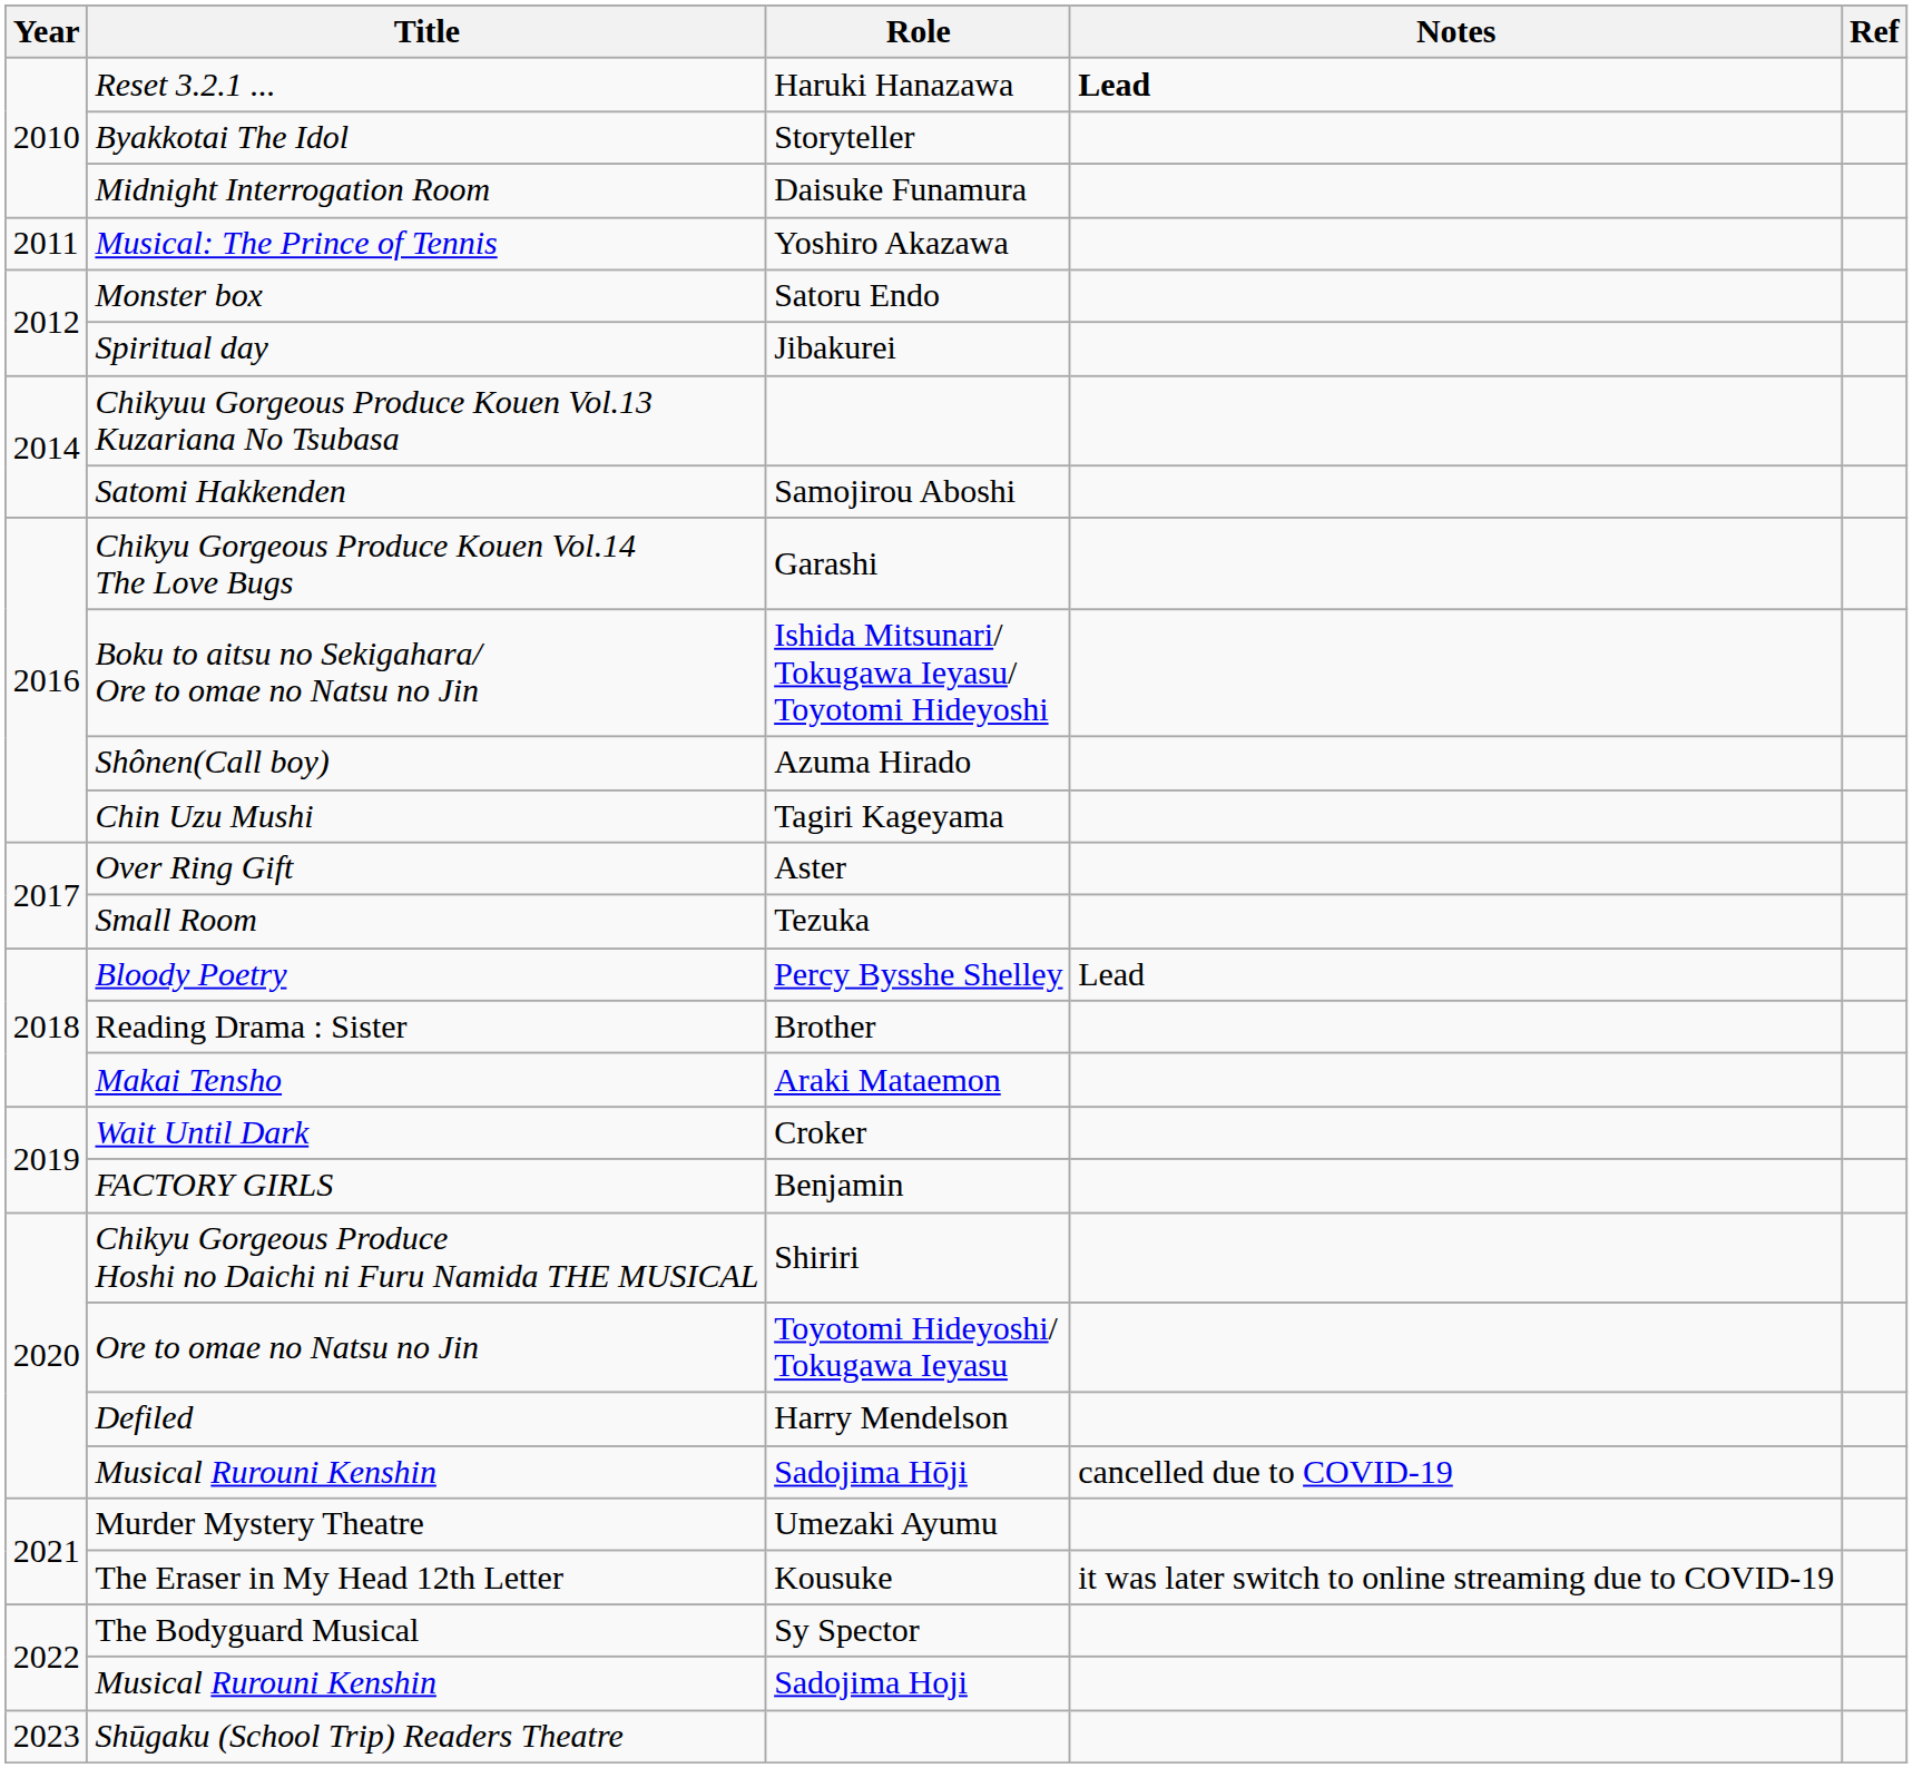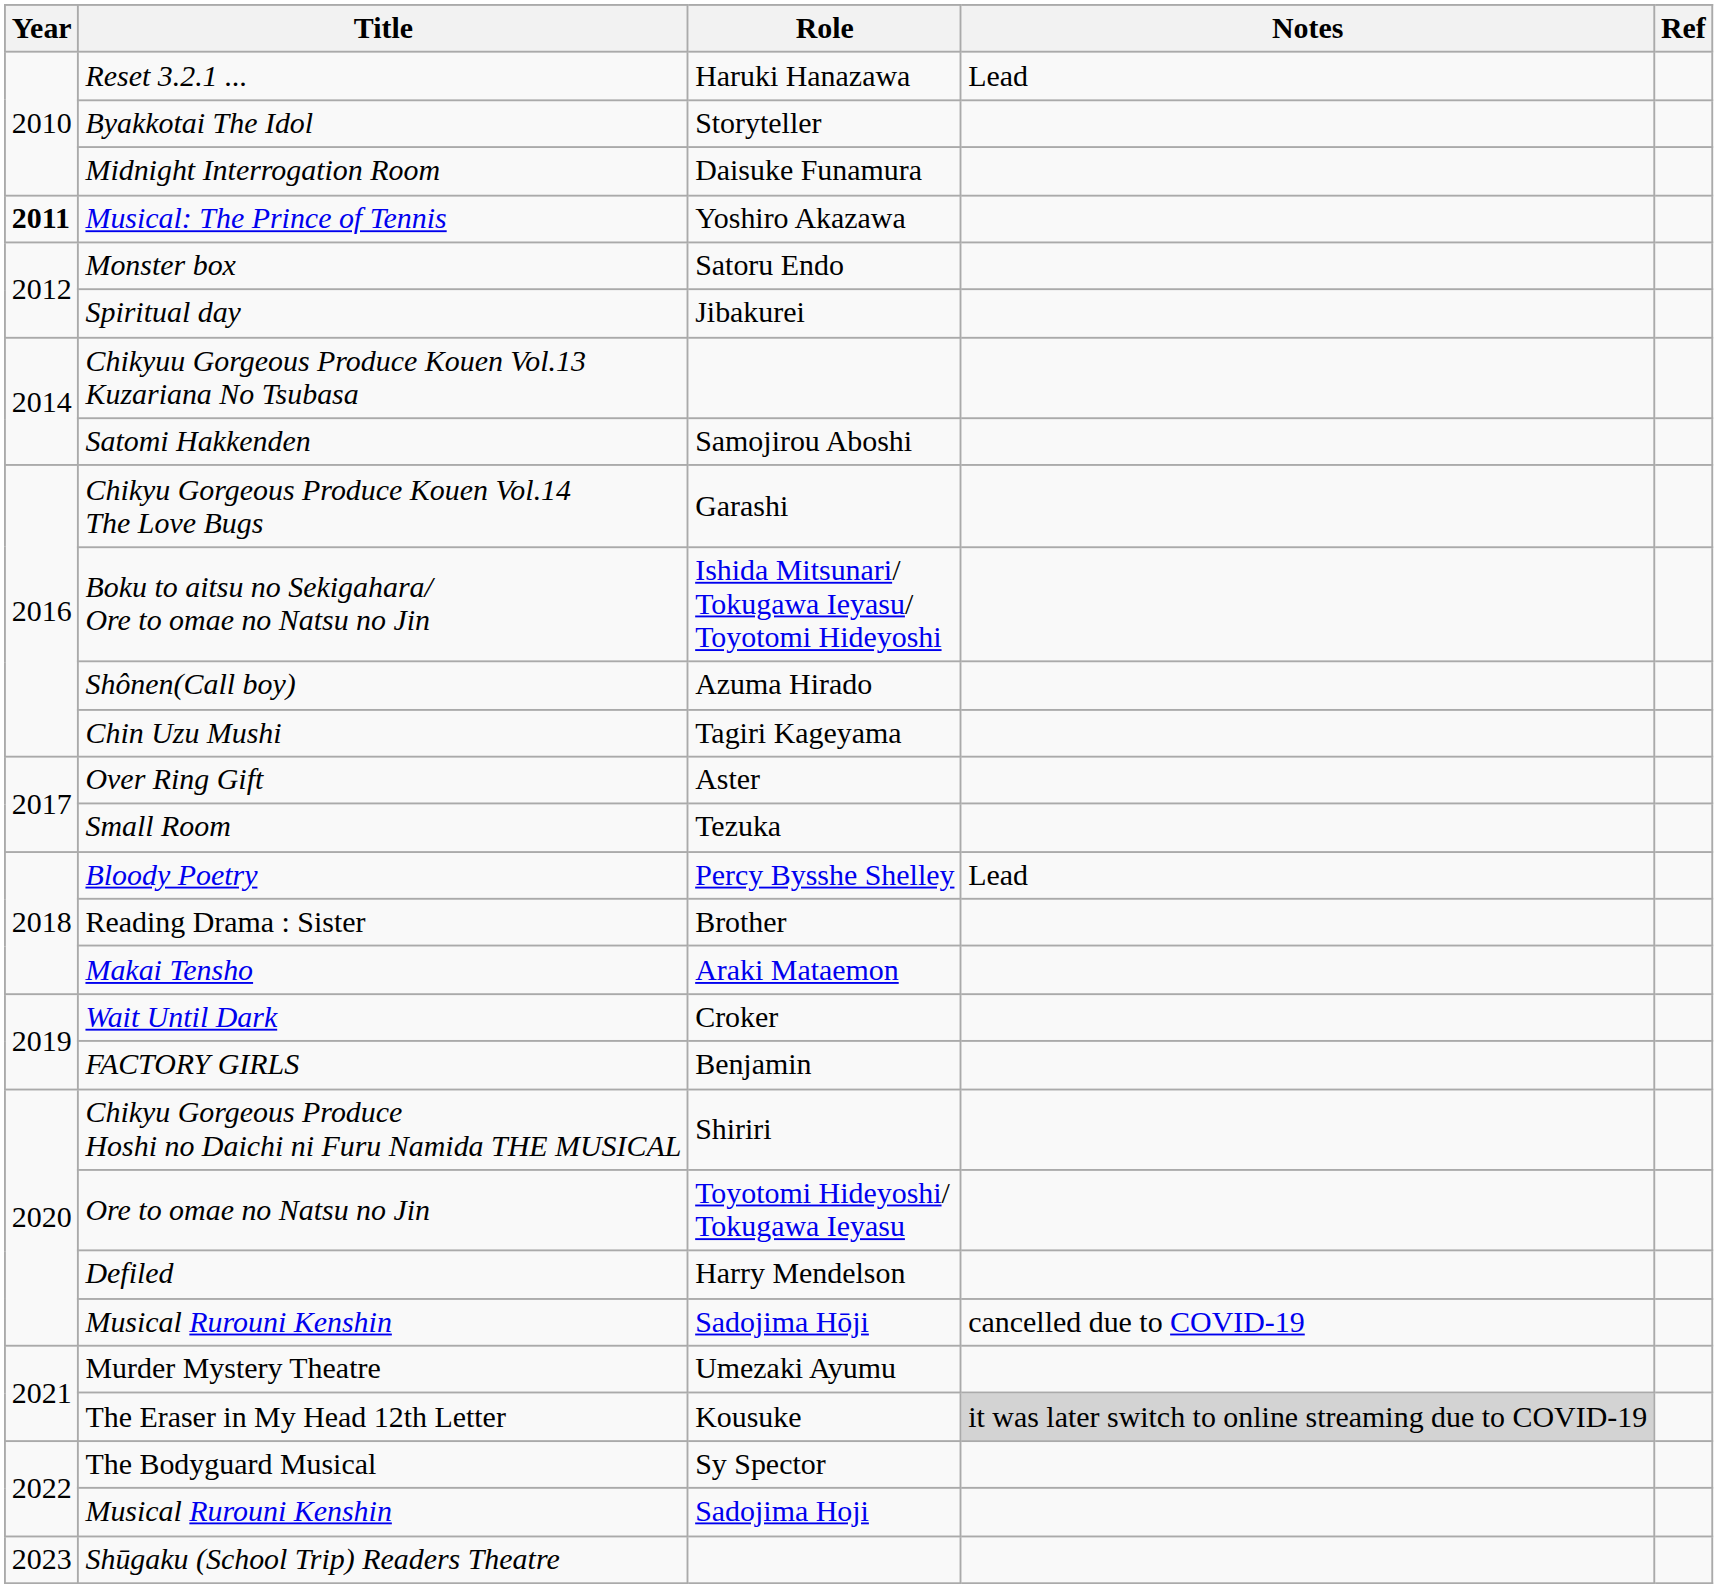Reset 3.2.1 ... | Notes: bold -> normal
Musical: The Prince of Tennis | Year: normal -> bold
The Eraser in My Head 12th Letter | Notes: no background -> lightgrey background
